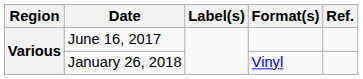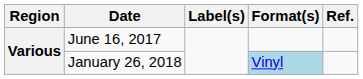January 26, 2018 | Format(s): no background -> lightblue background
